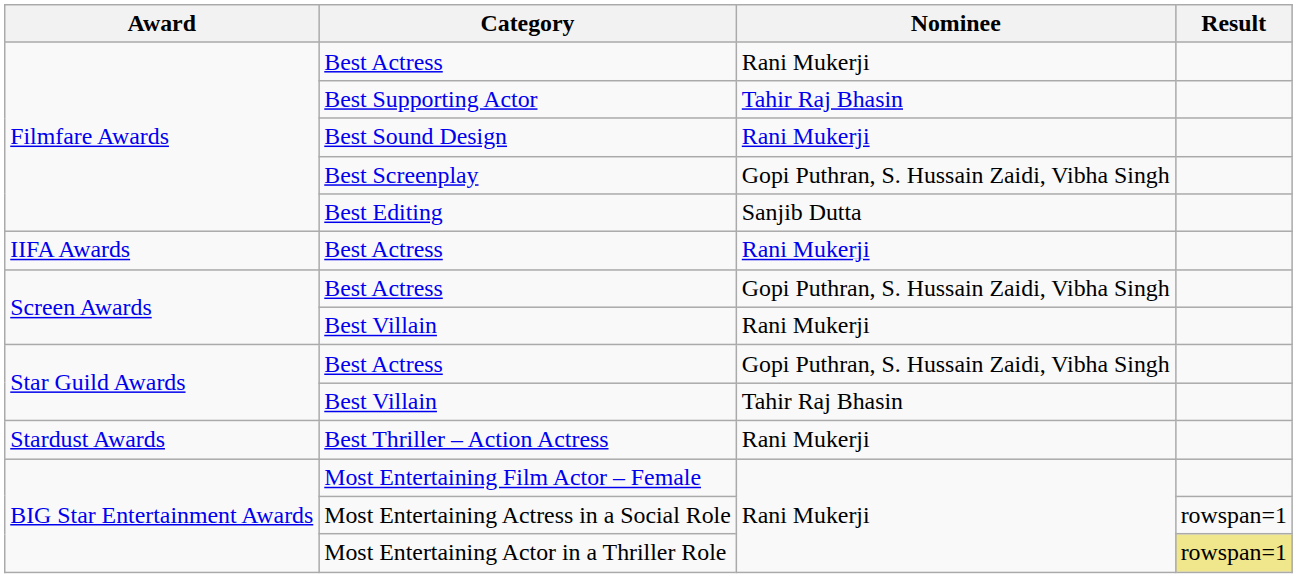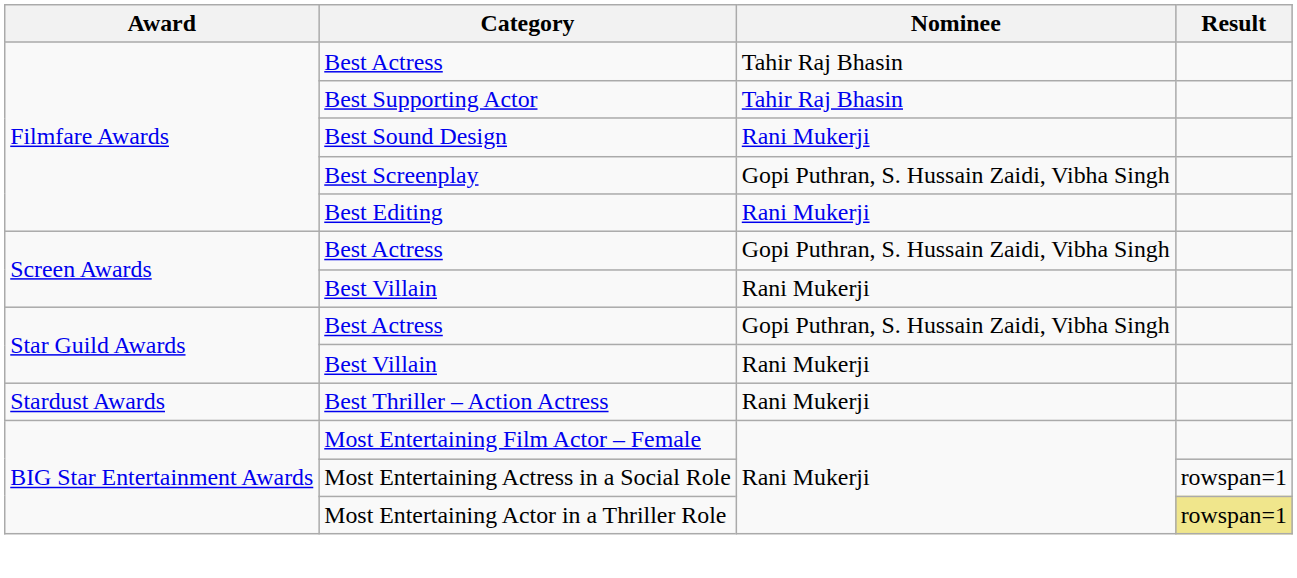Filmfare Awards / Best Actress | Nominee: Rani Mukerji -> Tahir Raj Bhasin
Best Editing | Nominee: Sanjib Dutta -> Rani Mukerji
- row: IIFA Awards | Best Actress | Rani Mukerji
Star Guild Awards / Best Villain | Nominee: Tahir Raj Bhasin -> Rani Mukerji
